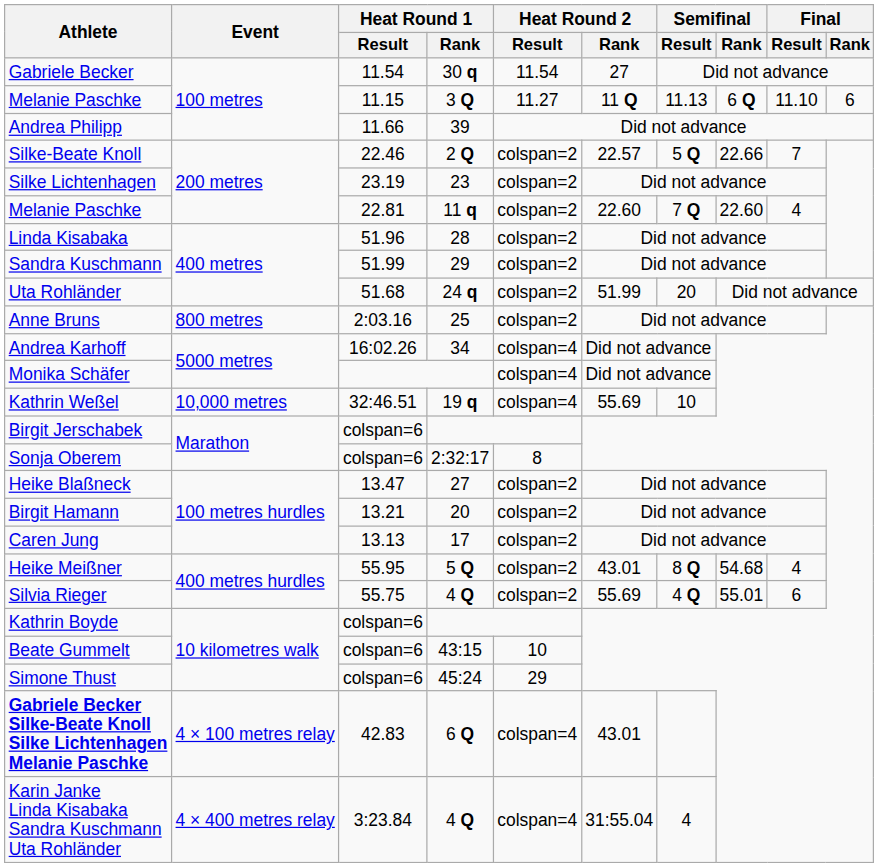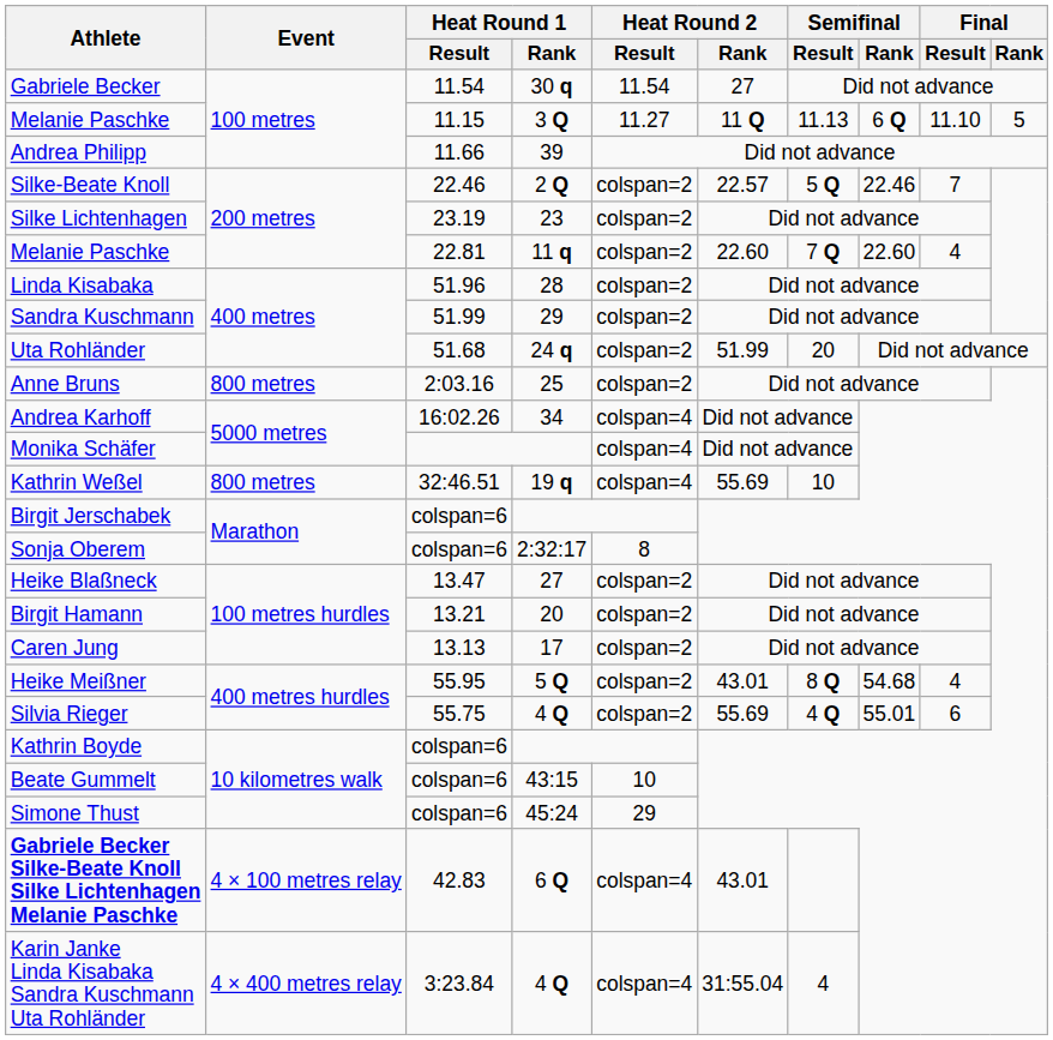Melanie Paschke / 3 Q | Final / Rank: 6 -> 5
Silke-Beate Knoll | Semifinal / Rank: 22.66 -> 22.46
Kathrin Weßel | Event: 10,000 metres -> 800 metres
